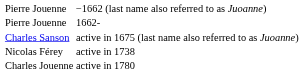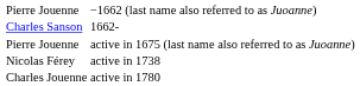row 2 | column 1: Pierre Jouenne -> Charles Sanson
row 3 | column 1: Charles Sanson -> Pierre Jouenne
